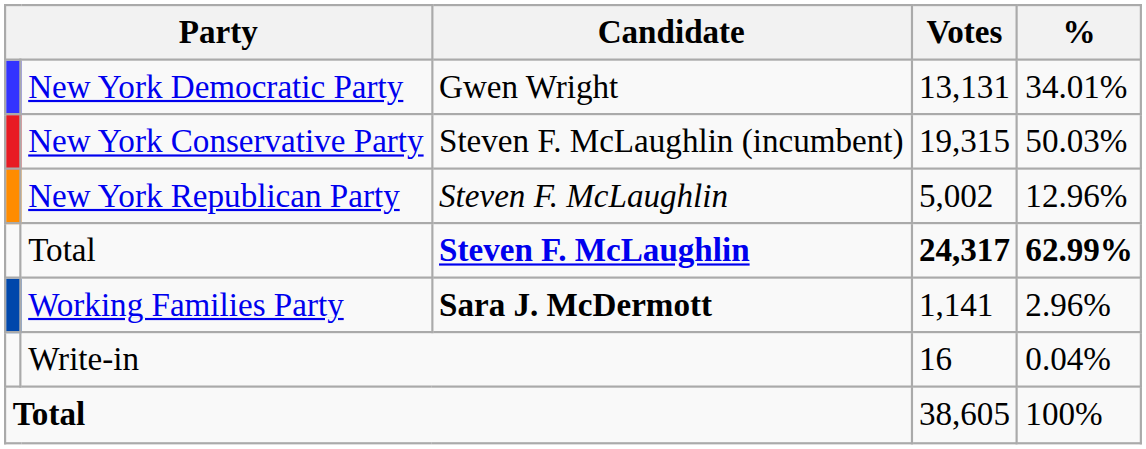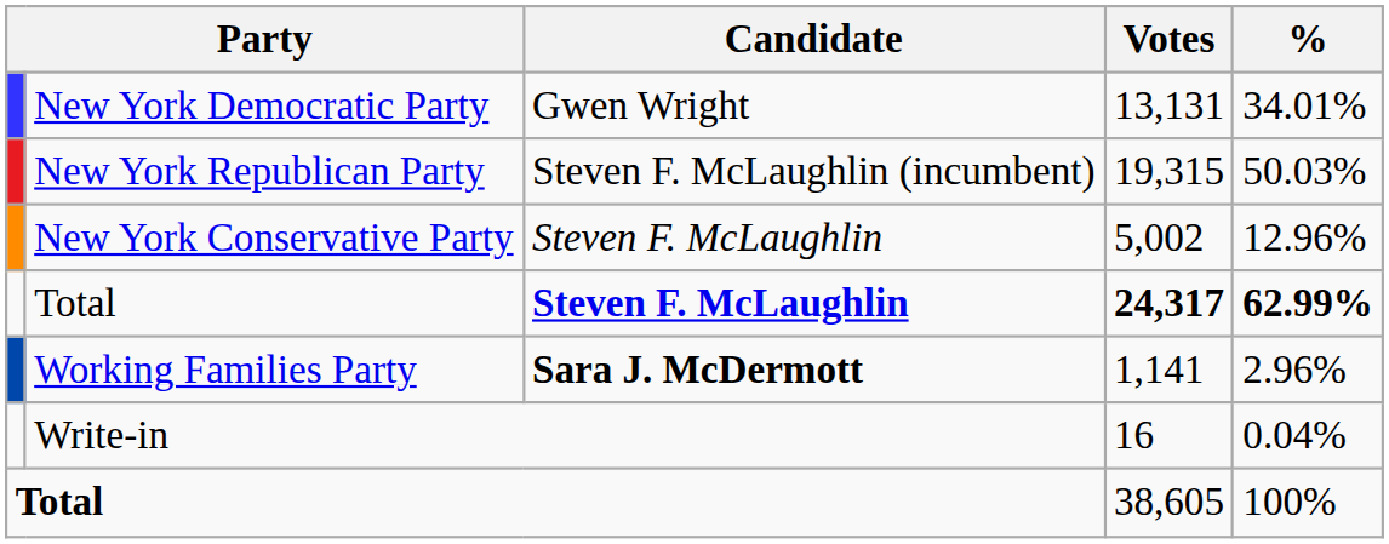19,315 | column 2: New York Conservative Party -> New York Republican Party
5,002 | column 2: New York Republican Party -> New York Conservative Party
